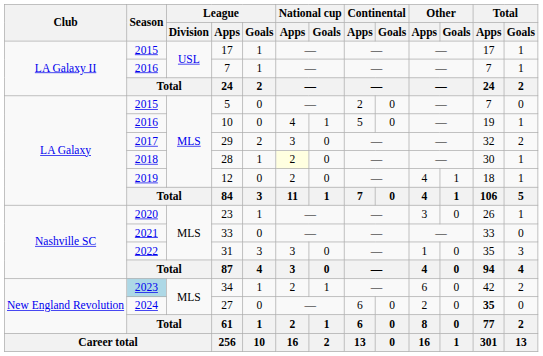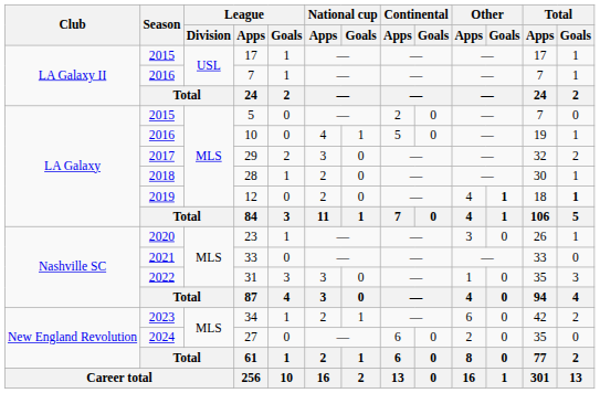28 | National cup / Apps: lightyellow background -> no background
12 | Other / Goals: normal -> bold
12 | Total / Goals: normal -> bold
34 | Season: lightblue background -> no background
27 | Total / Apps: bold -> normal
